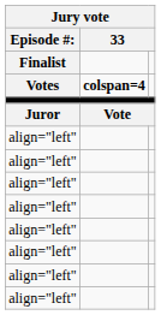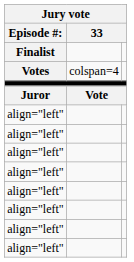Votes | column 2: bold -> normal
